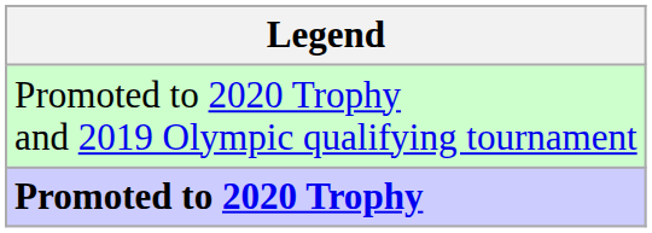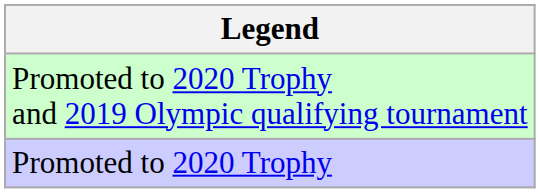row 3 | column 1: bold -> normal
